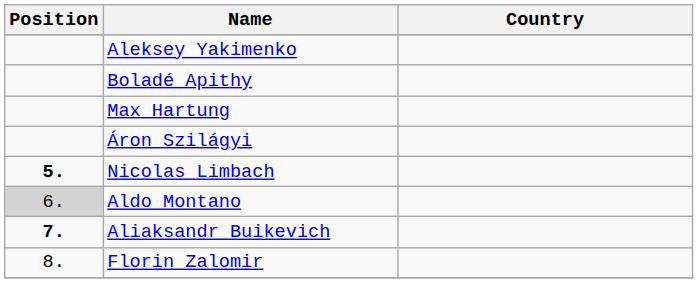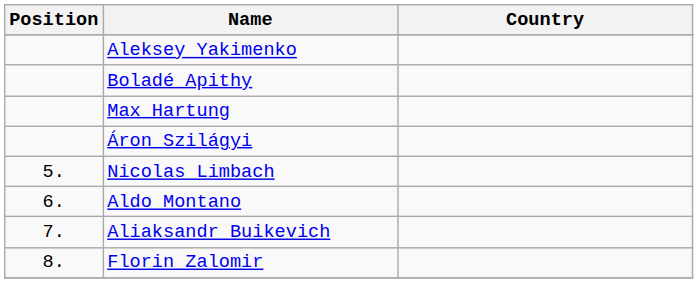Nicolas Limbach | Position: bold -> normal
Aldo Montano | Position: lightgrey background -> no background
Aliaksandr Buikevich | Position: bold -> normal
